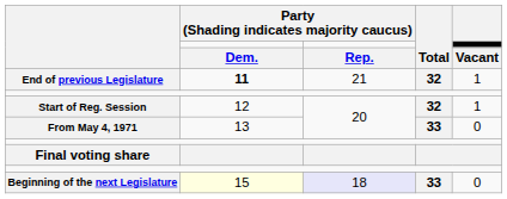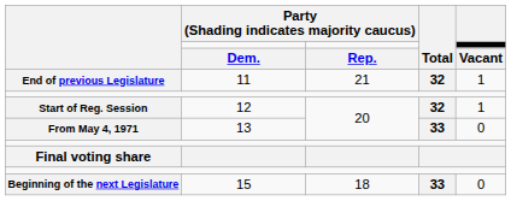End of previous Legislature | column 2: bold -> normal
Beginning of the next Legislature | column 2: lightyellow background -> no background
Beginning of the next Legislature | column 3: lavender background -> no background
